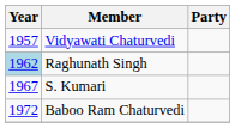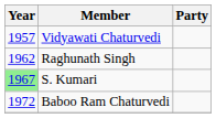Raghunath Singh | Year: lightblue background -> no background
S. Kumari | Year: no background -> lightgreen background
